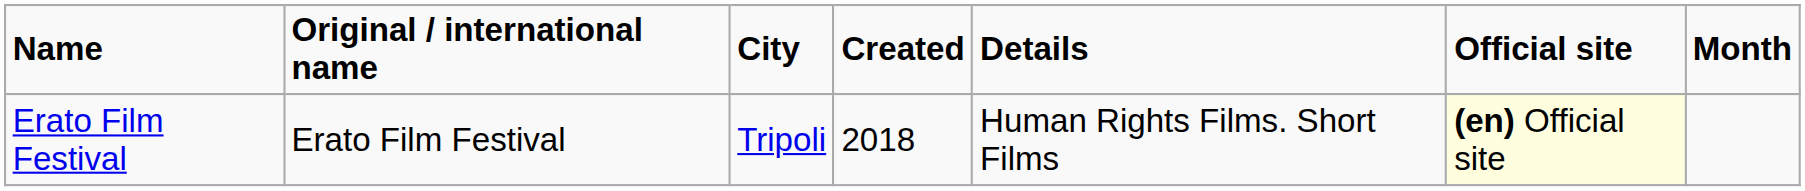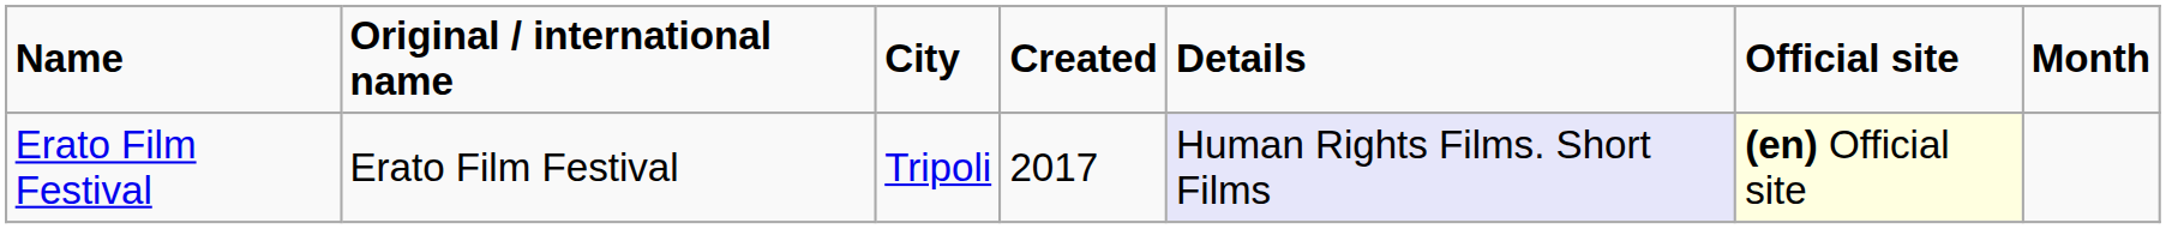row 2 | Created: 2018 -> 2017
row 2 | Details: no background -> lavender background
